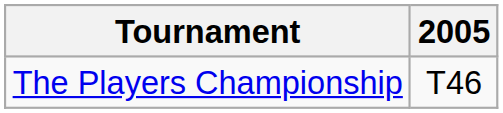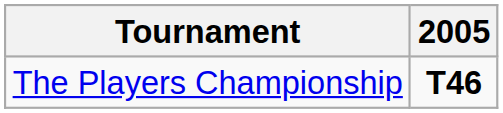The Players Championship | 2005: normal -> bold
